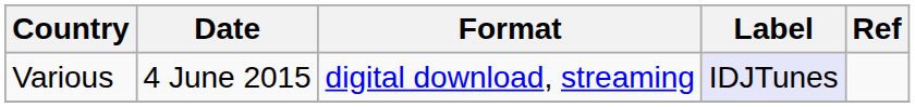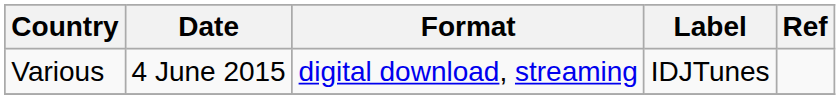Various | Label: lavender background -> no background
